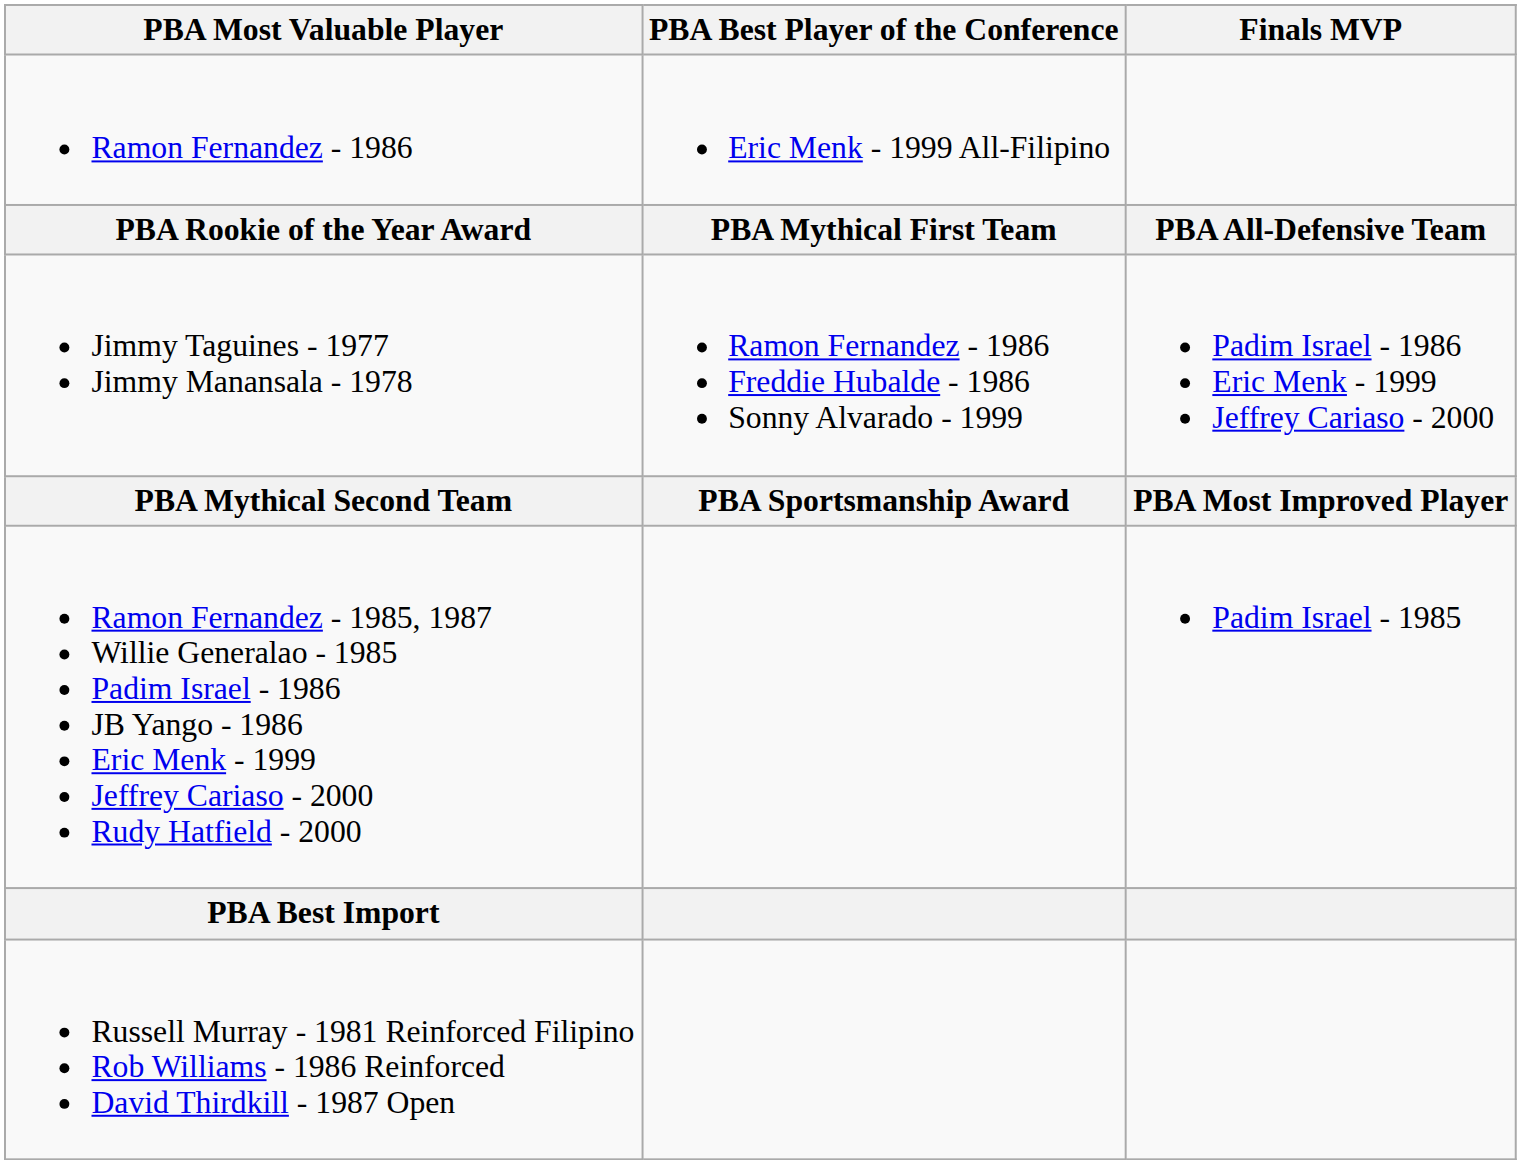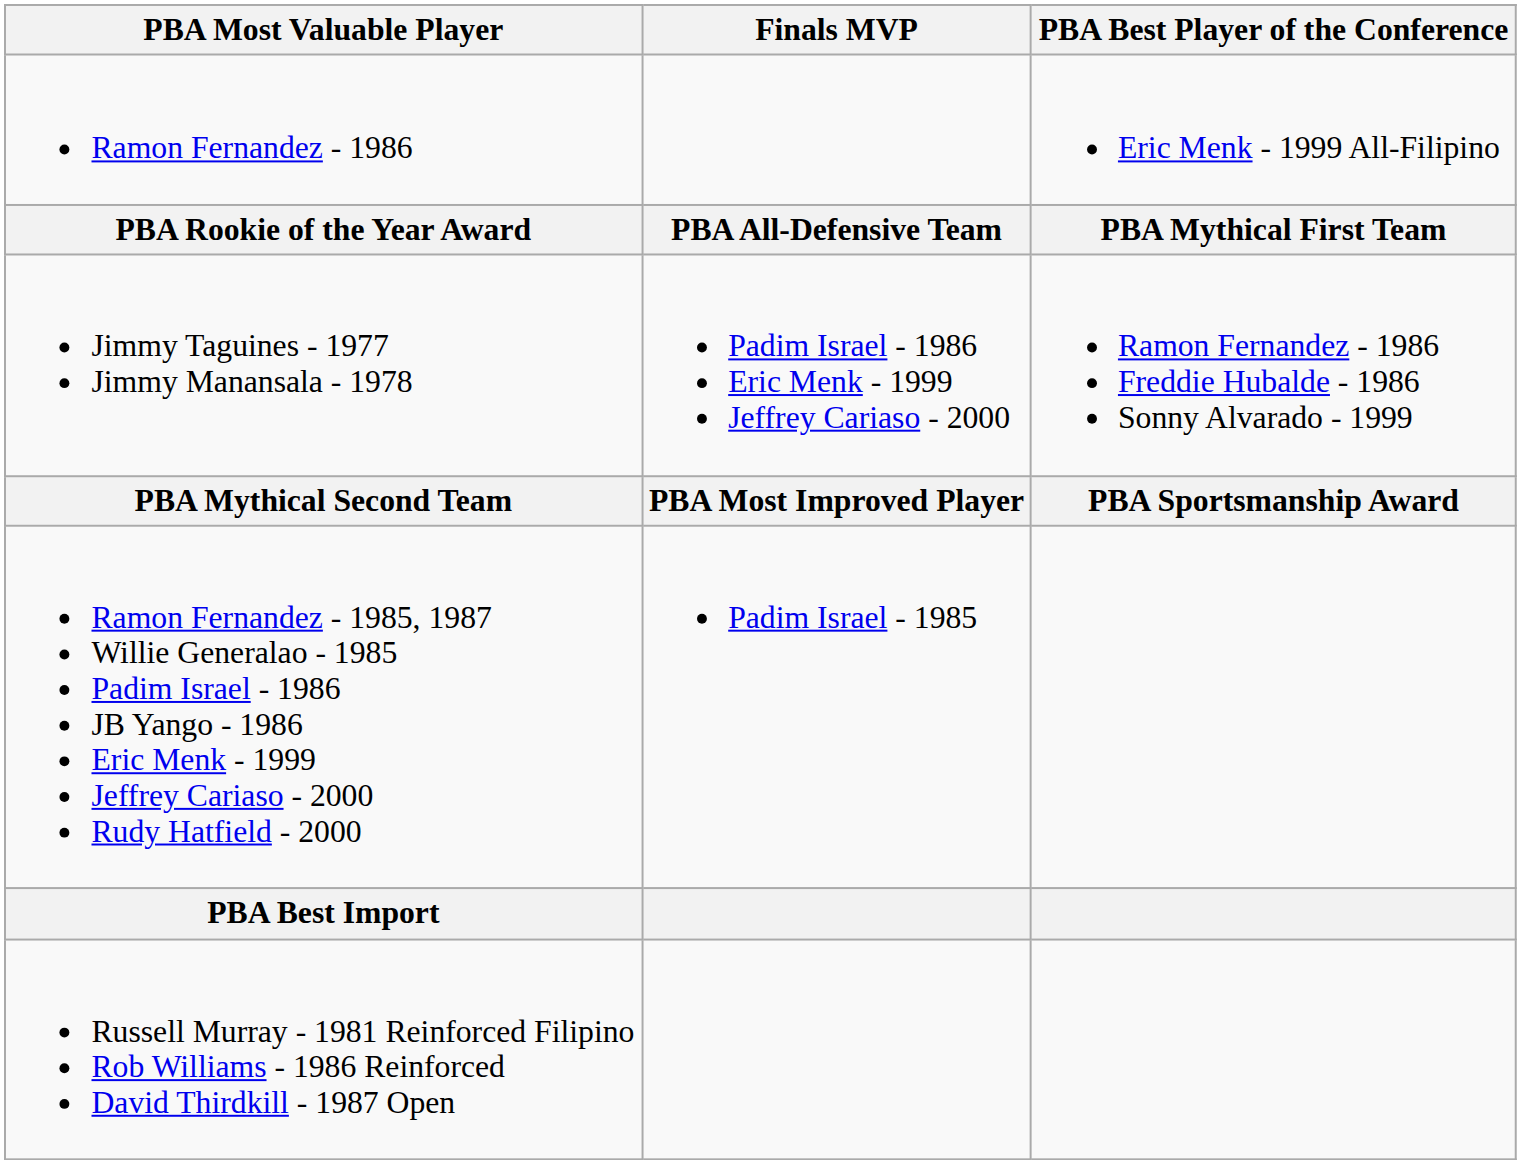columns swapped: Finals MVP <-> PBA Best Player of the Conference
